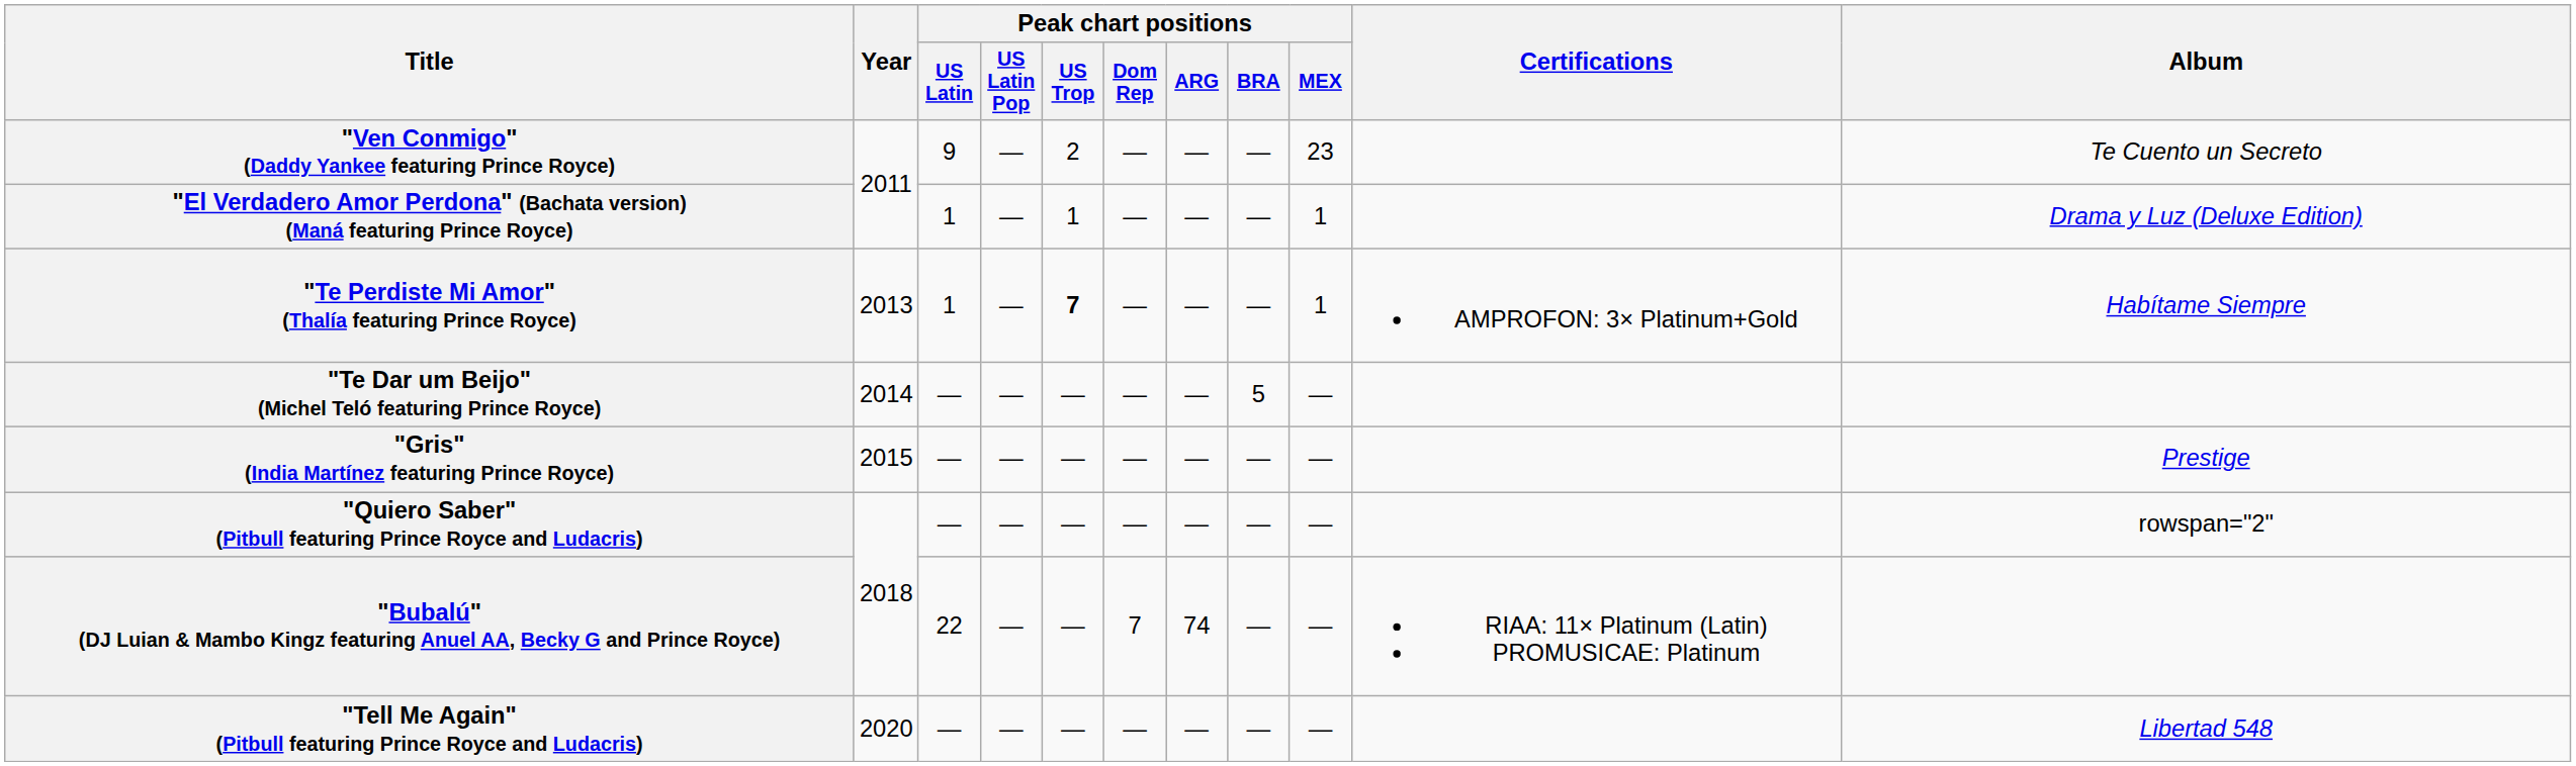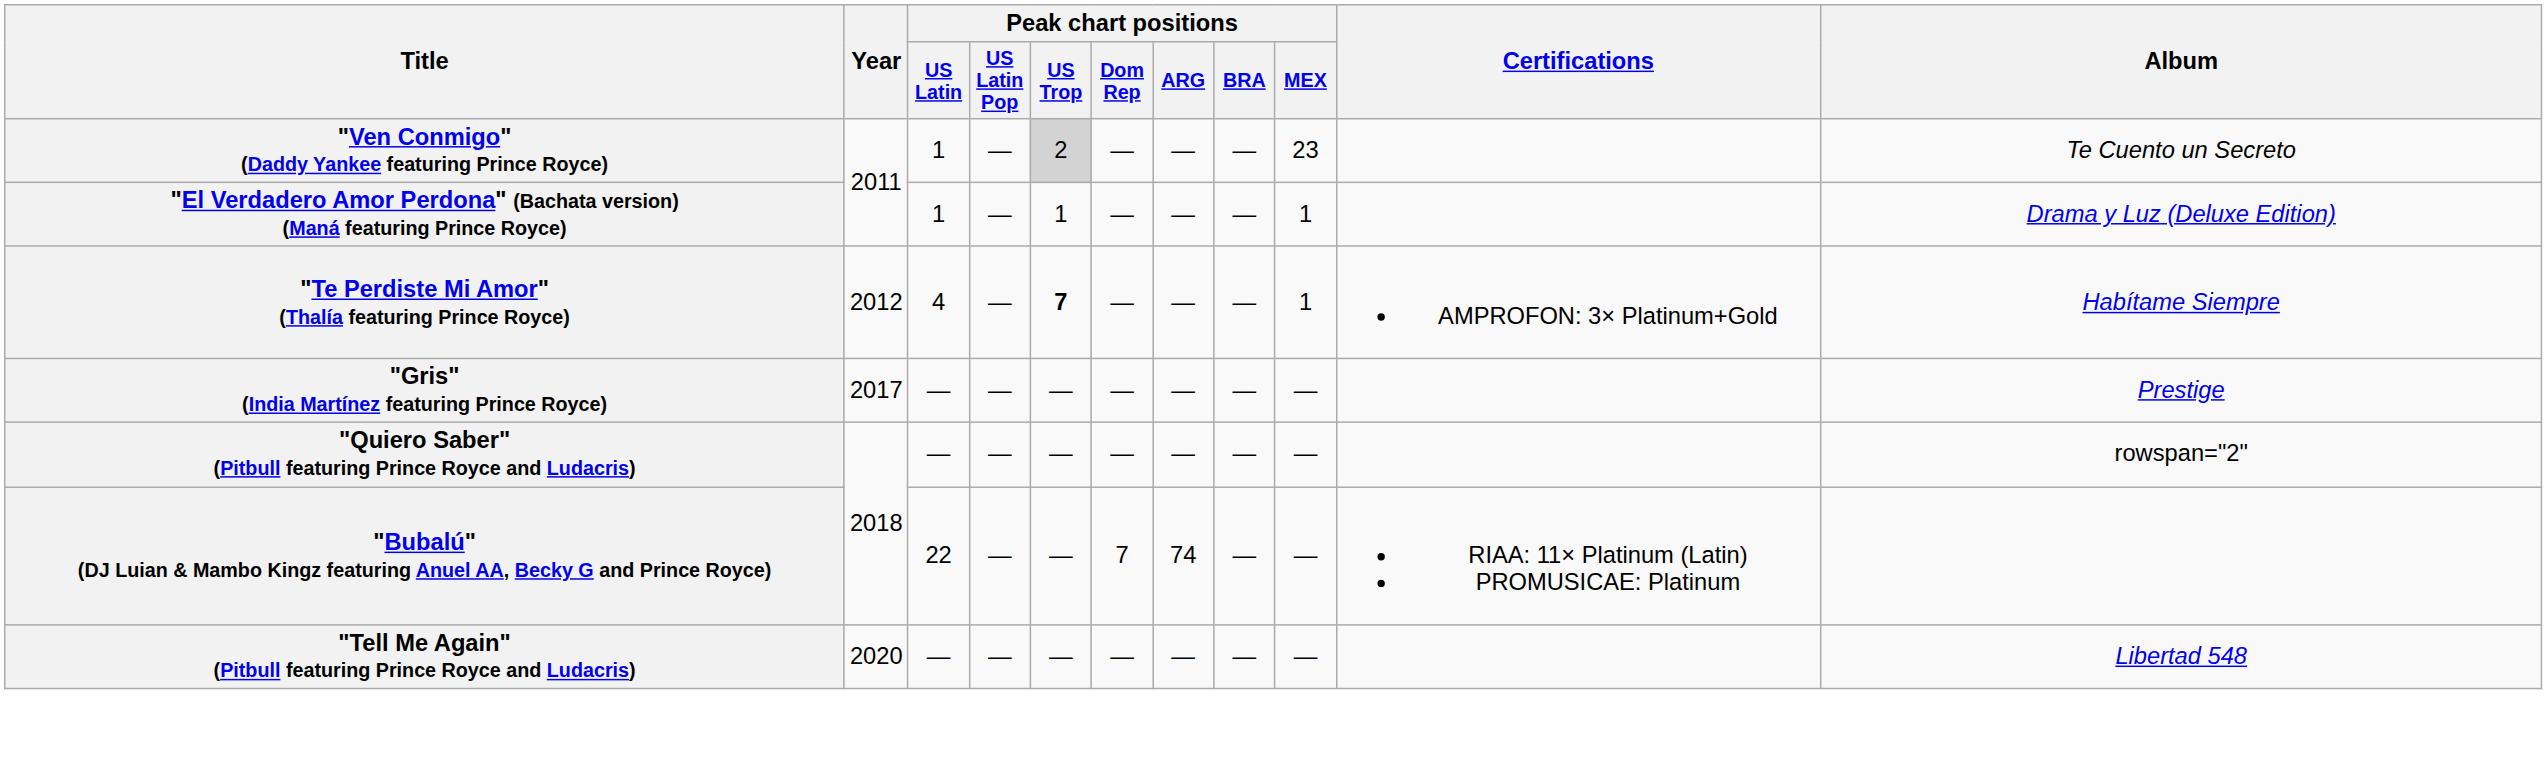"Ven Conmigo" (Daddy Yankee featuring Prince Royce) | Peak chart positions / US Latin: 9 -> 1
"Ven Conmigo" (Daddy Yankee featuring Prince Royce) | Peak chart positions / US Trop: no background -> lightgrey background
"Te Perdiste Mi Amor" (Thalía featuring Prince Royce) | Year: 2013 -> 2012
"Te Perdiste Mi Amor" (Thalía featuring Prince Royce) | Peak chart positions / US Latin: 1 -> 4
- row: "Te Dar um Beijo" (Michel Teló featuring Prince Royce) | 2014 | — | — | — | — | — | 5 | —
"Gris" (India Martínez featuring Prince Royce) | Year: 2015 -> 2017
